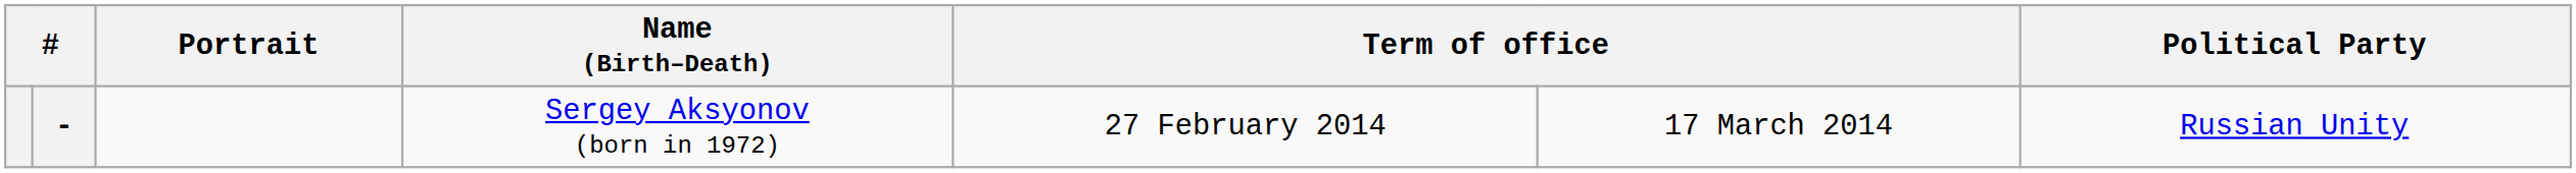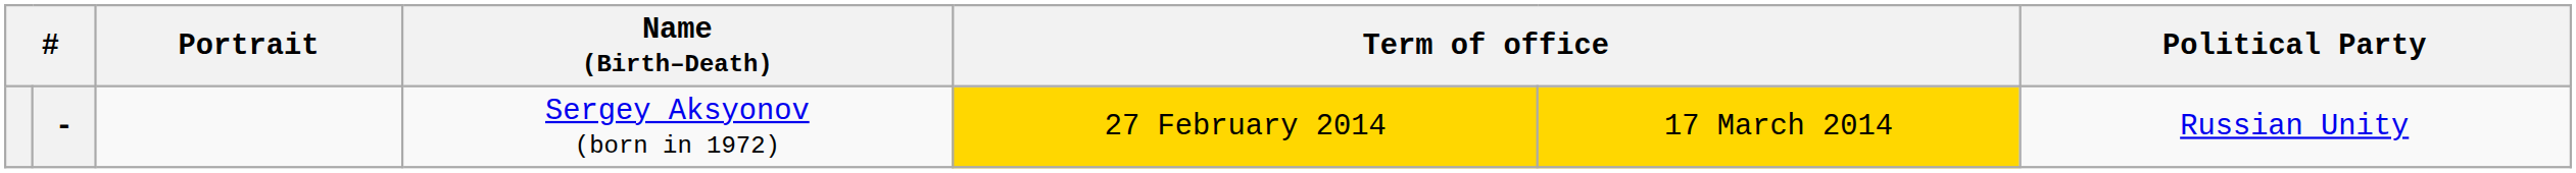Sergey Aksyonov (born in 1972) | column 5: no background -> gold background
Sergey Aksyonov (born in 1972) | column 6: no background -> gold background
